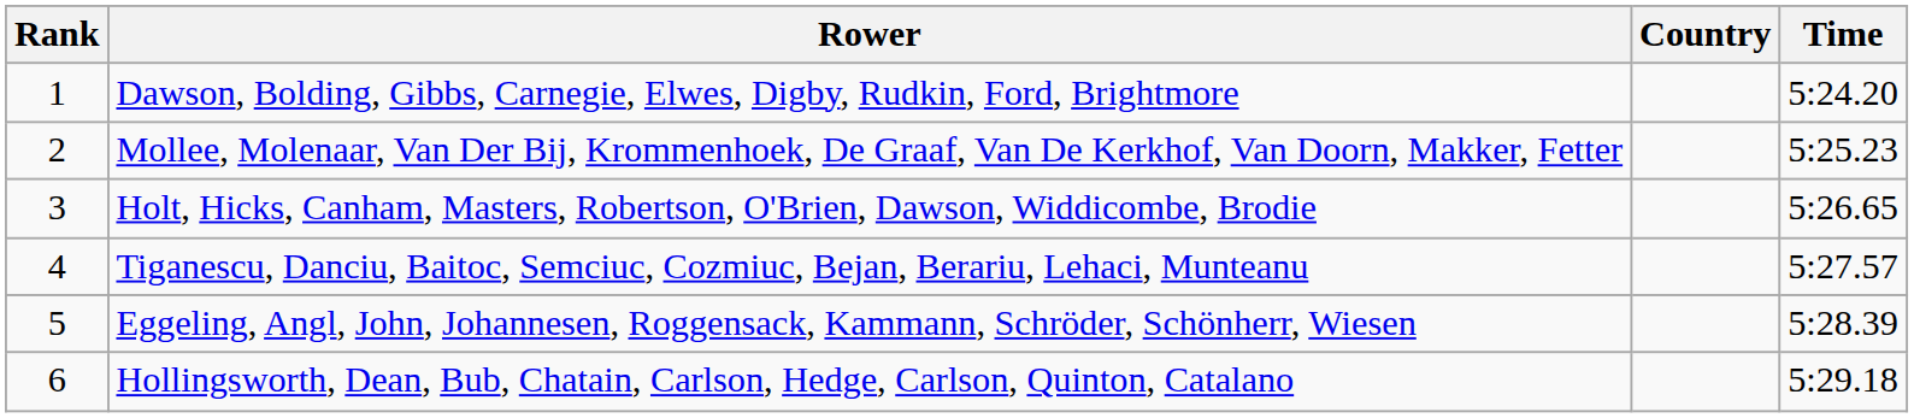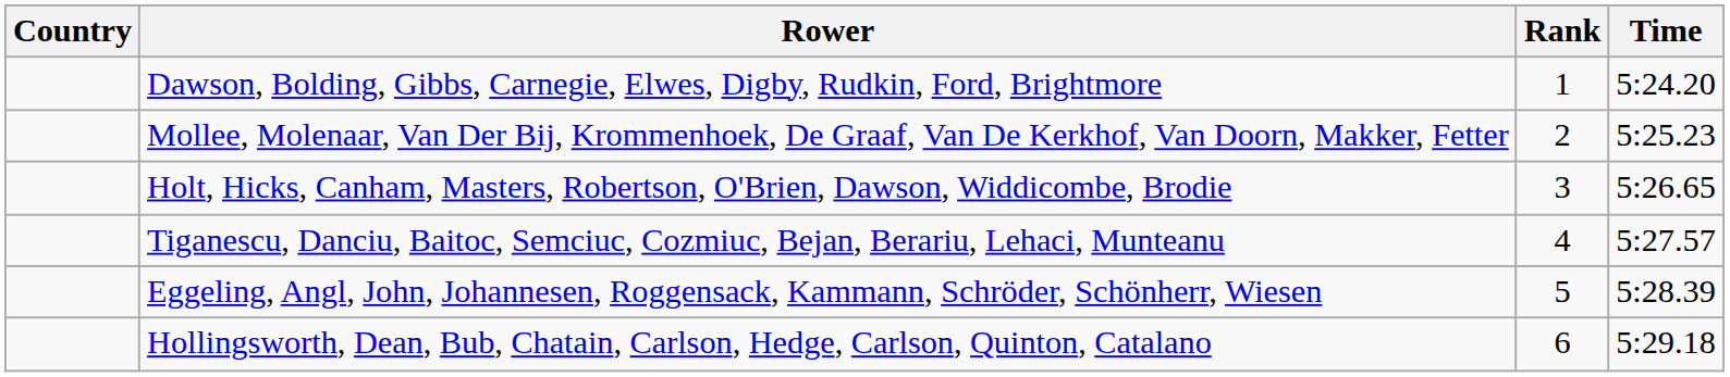columns swapped: Rank <-> Country
